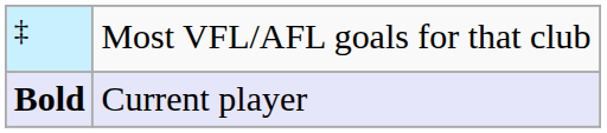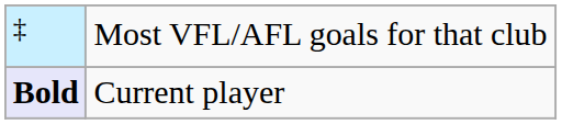Bold | column 2: lavender background -> no background
